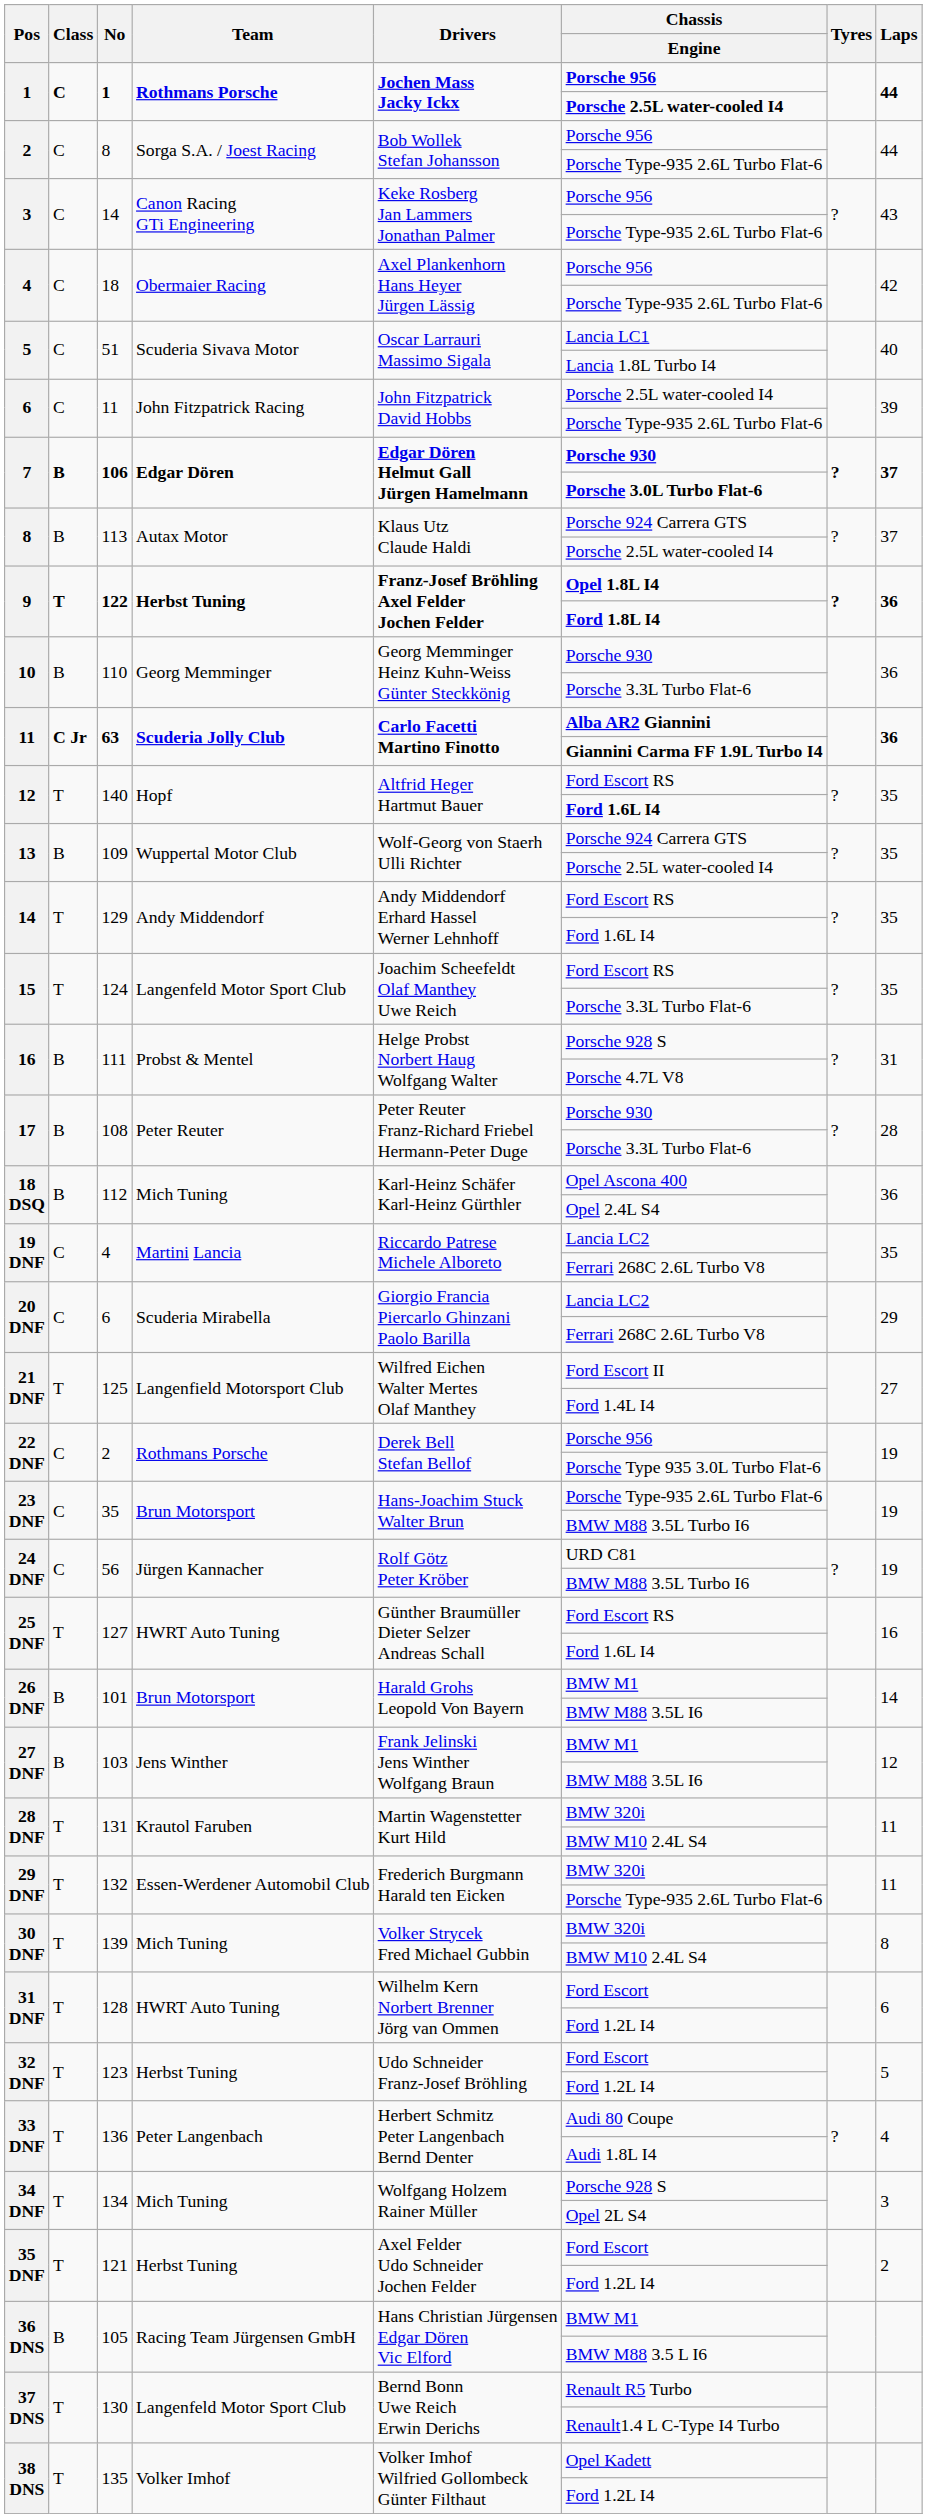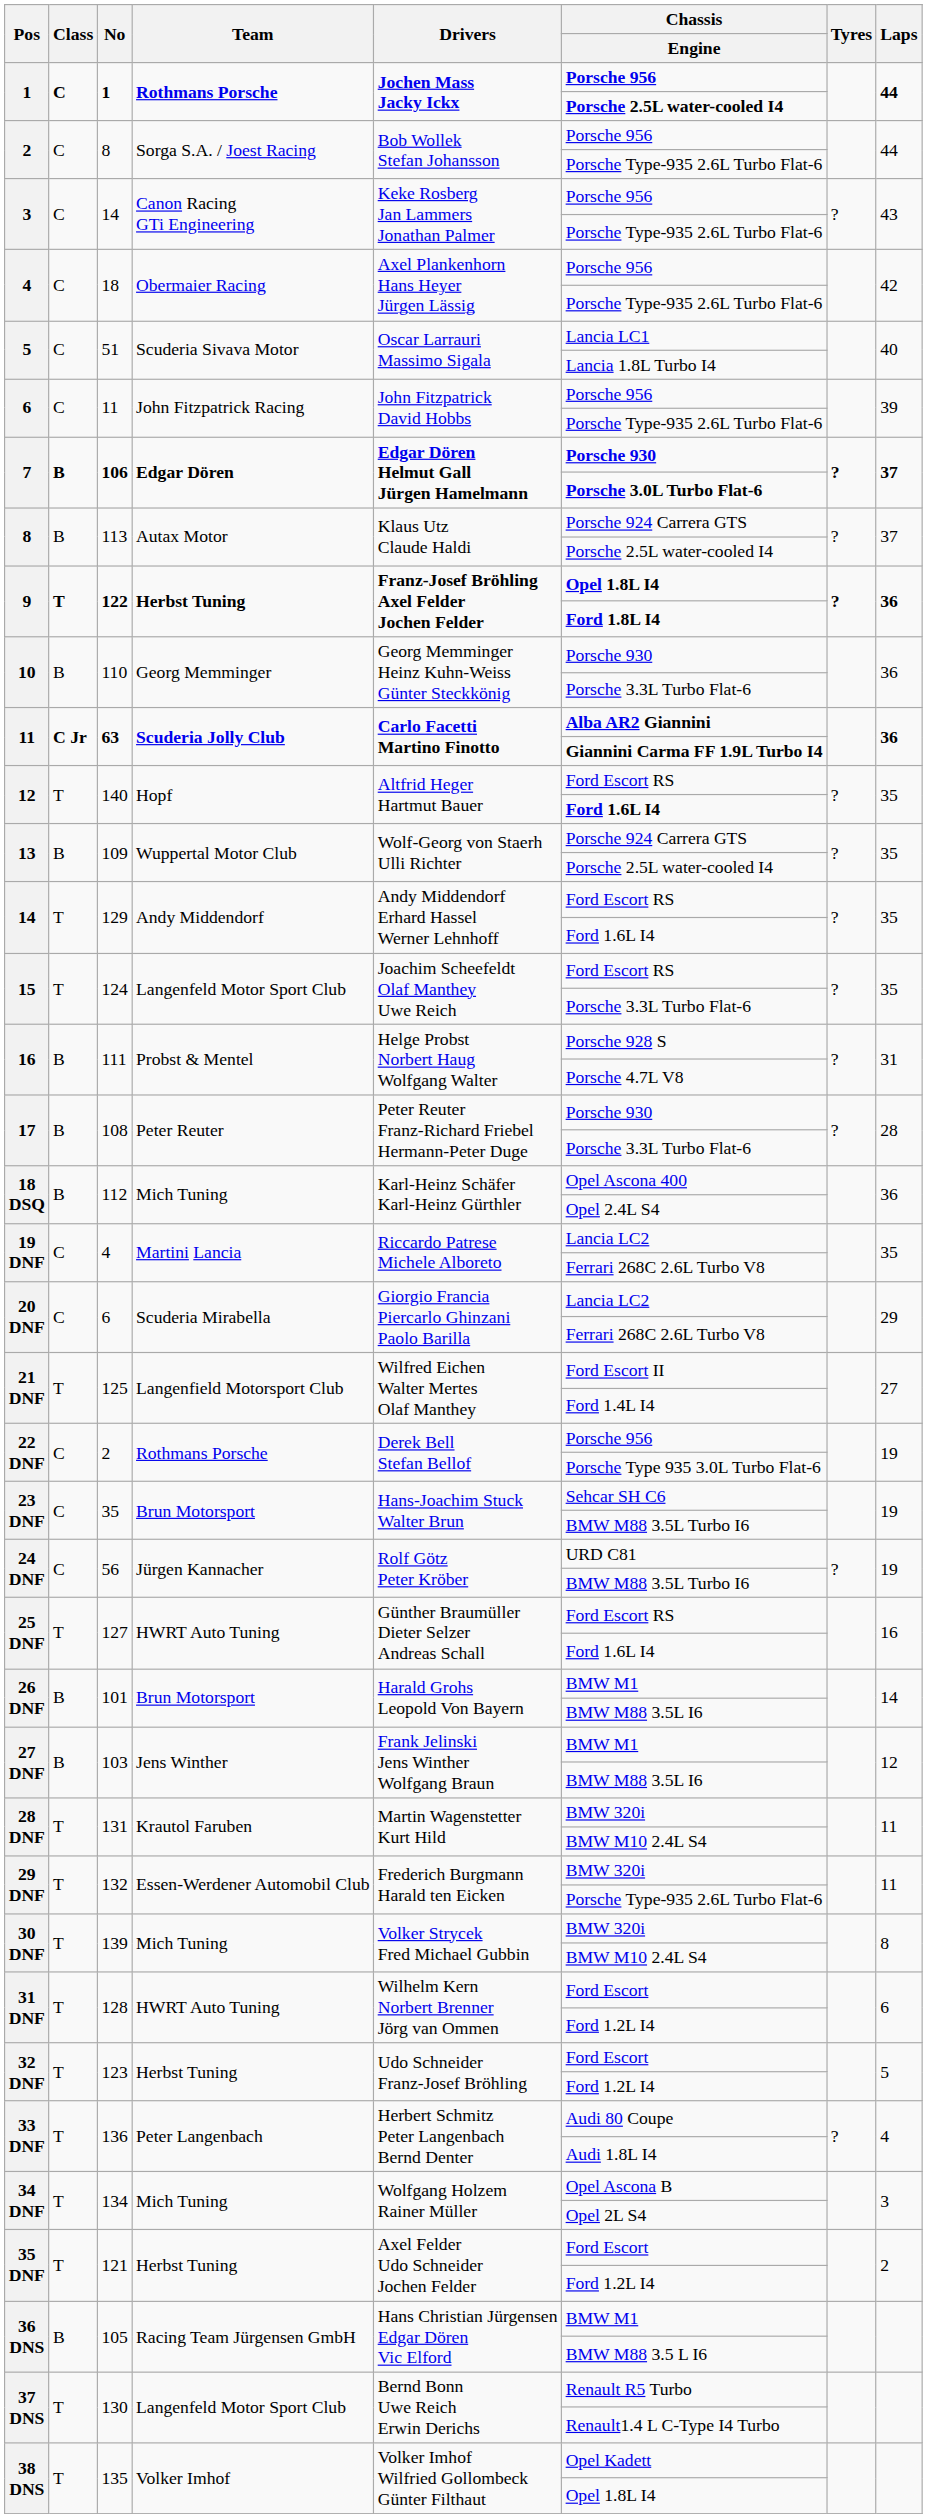row 13 | Chassis / Engine: Porsche 2.5L water-cooled I4 -> Porsche 956
row 47 | Chassis / Engine: Porsche Type-935 2.6L Turbo Flat-6 -> Sehcar SH C6
row 69 | Chassis / Engine: Porsche 928 S -> Opel Ascona B
row 78 | Chassis / Engine: Ford 1.2L I4 -> Opel 1.8L I4
